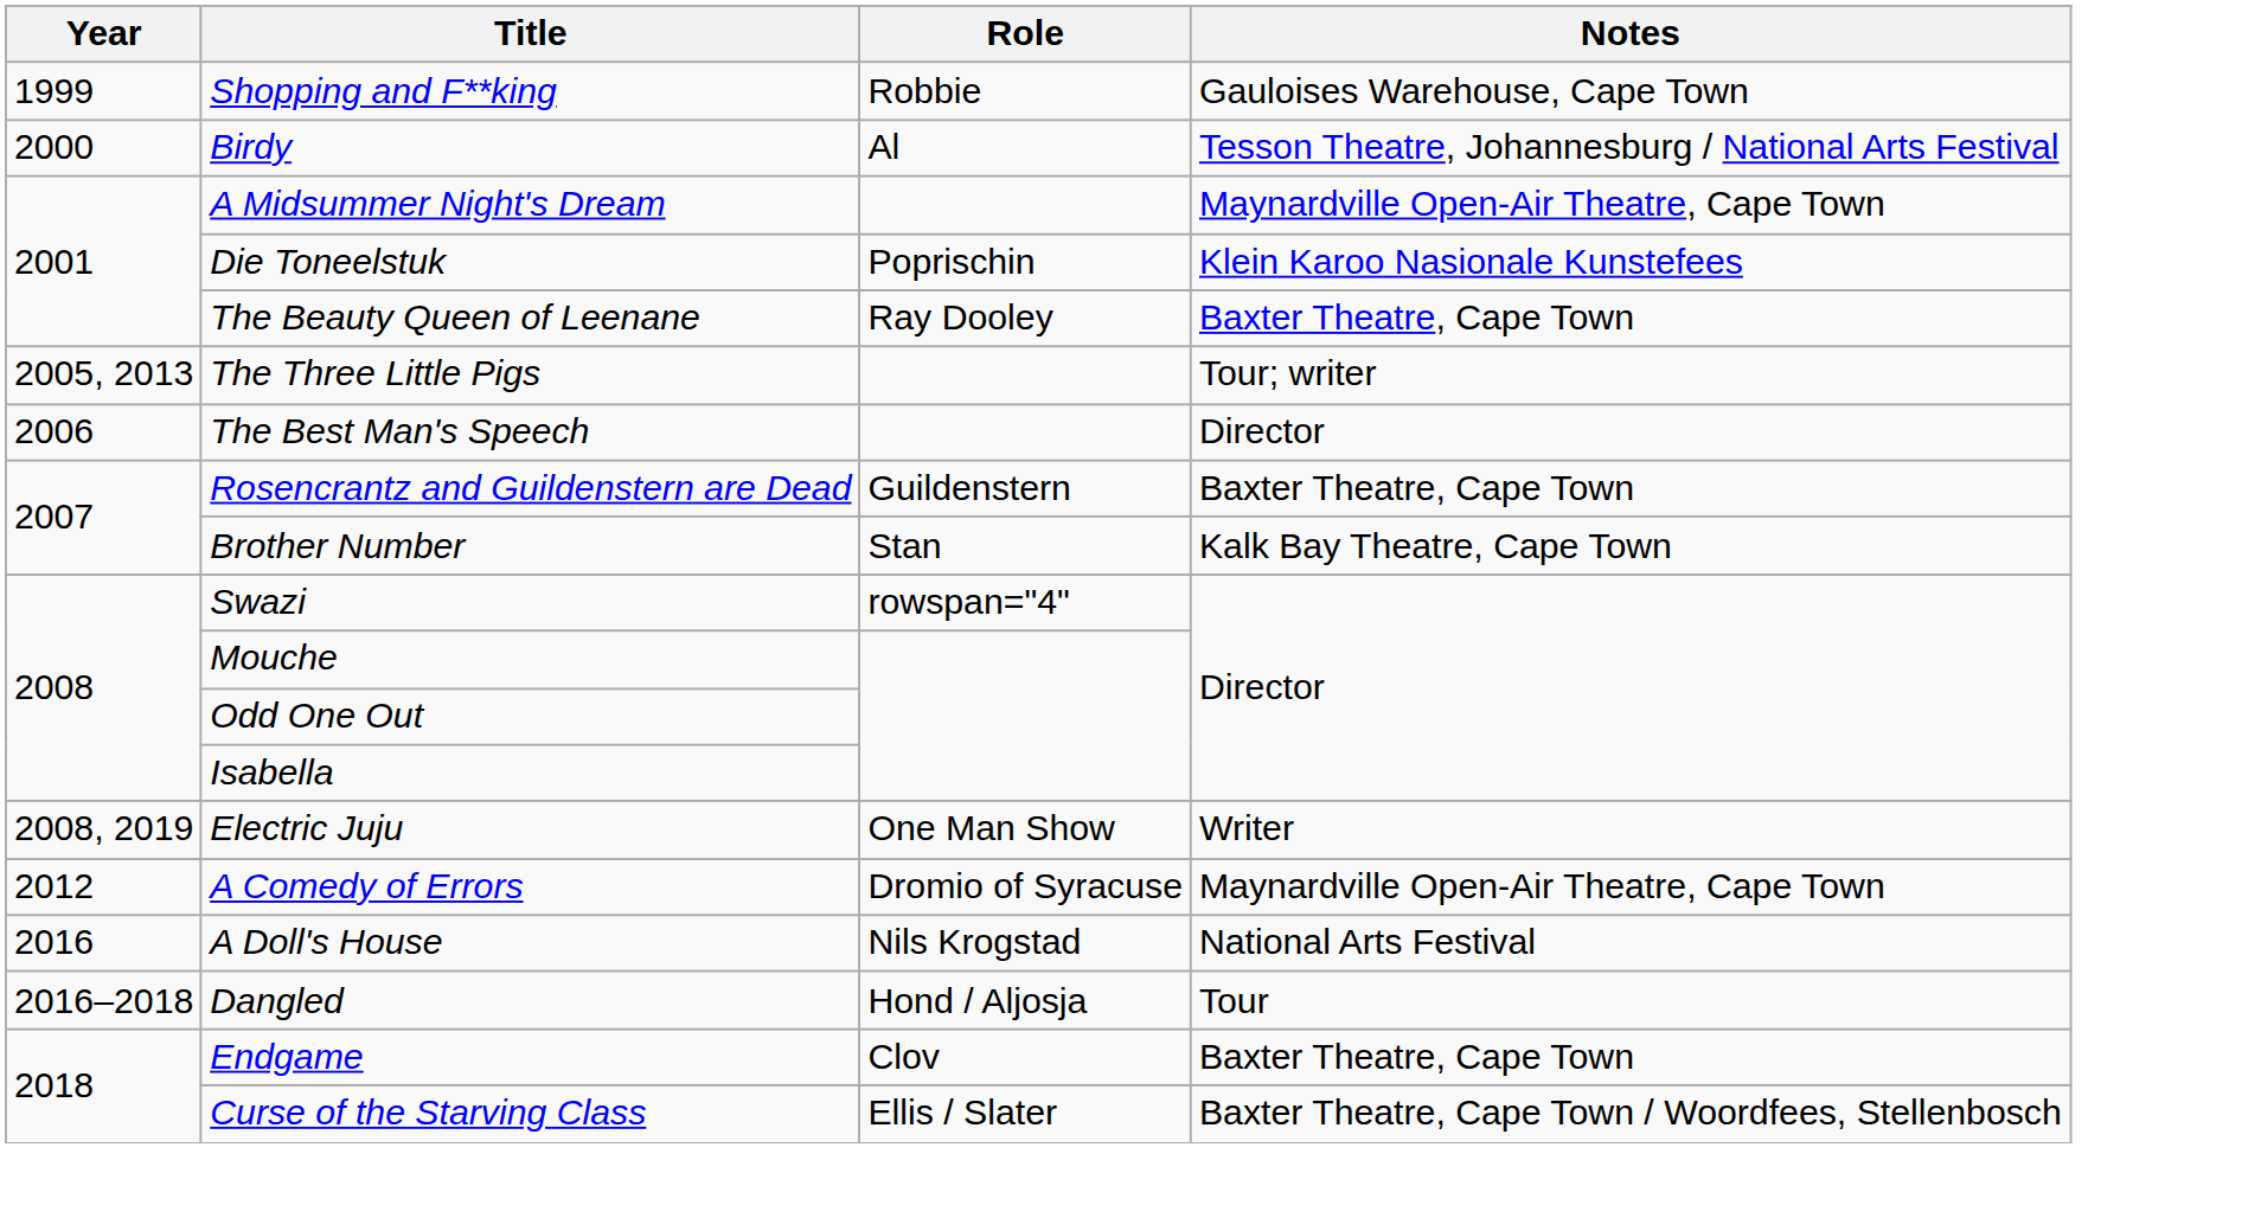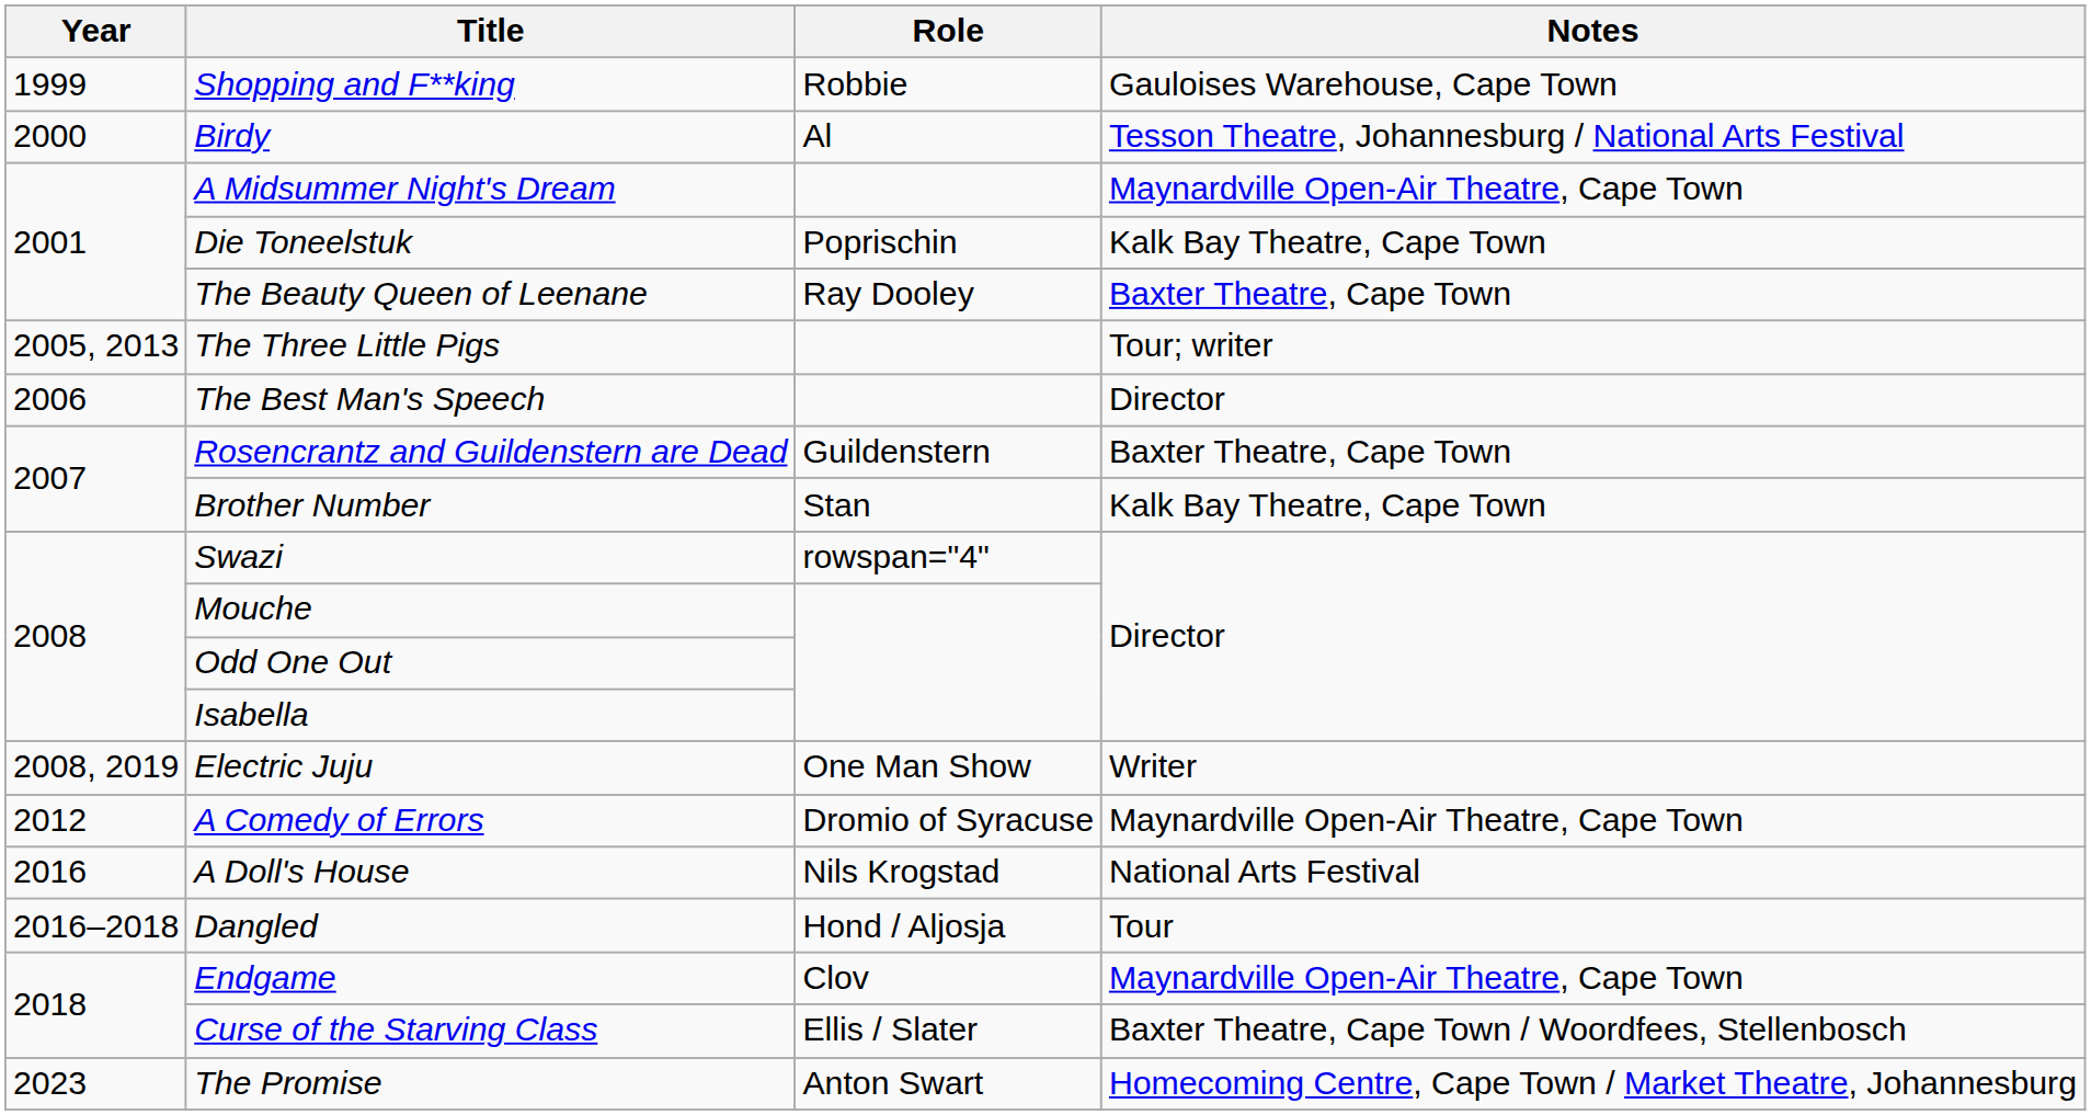Die Toneelstuk | Notes: Klein Karoo Nasionale Kunstefees -> Kalk Bay Theatre, Cape Town
Endgame | Notes: Baxter Theatre, Cape Town -> Maynardville Open-Air Theatre, Cape Town
+ row: 2023 | The Promise | Anton Swart | Homecoming Centre, Cape Town / Market Theatre, Johannesburg
